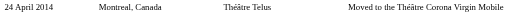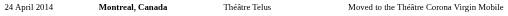24 April 2014 | column 2: normal -> bold
